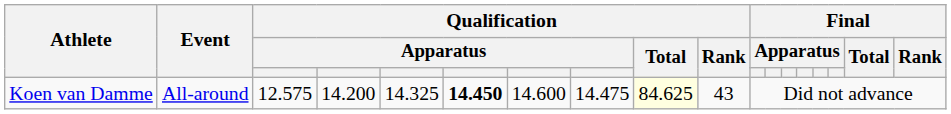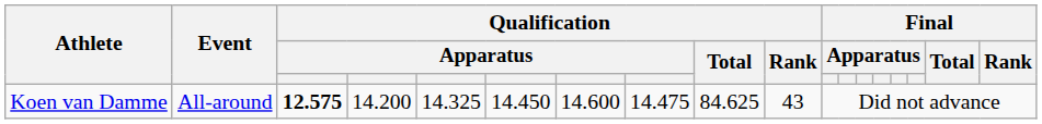row 4 | column 3: normal -> bold
row 4 | column 6: bold -> normal
row 4 | Qualification / Total: lightyellow background -> no background
